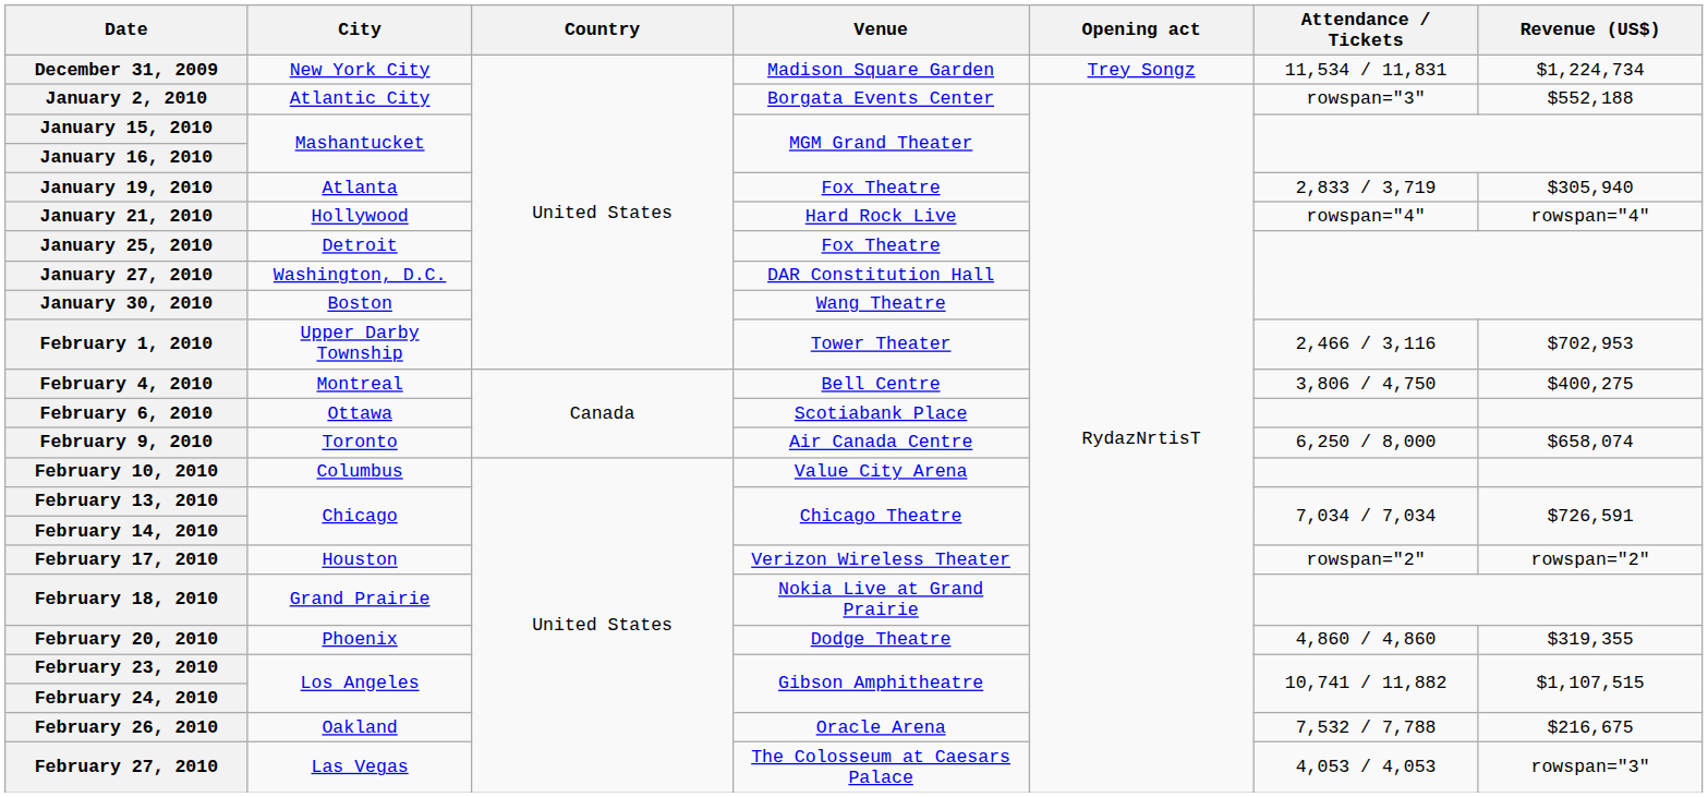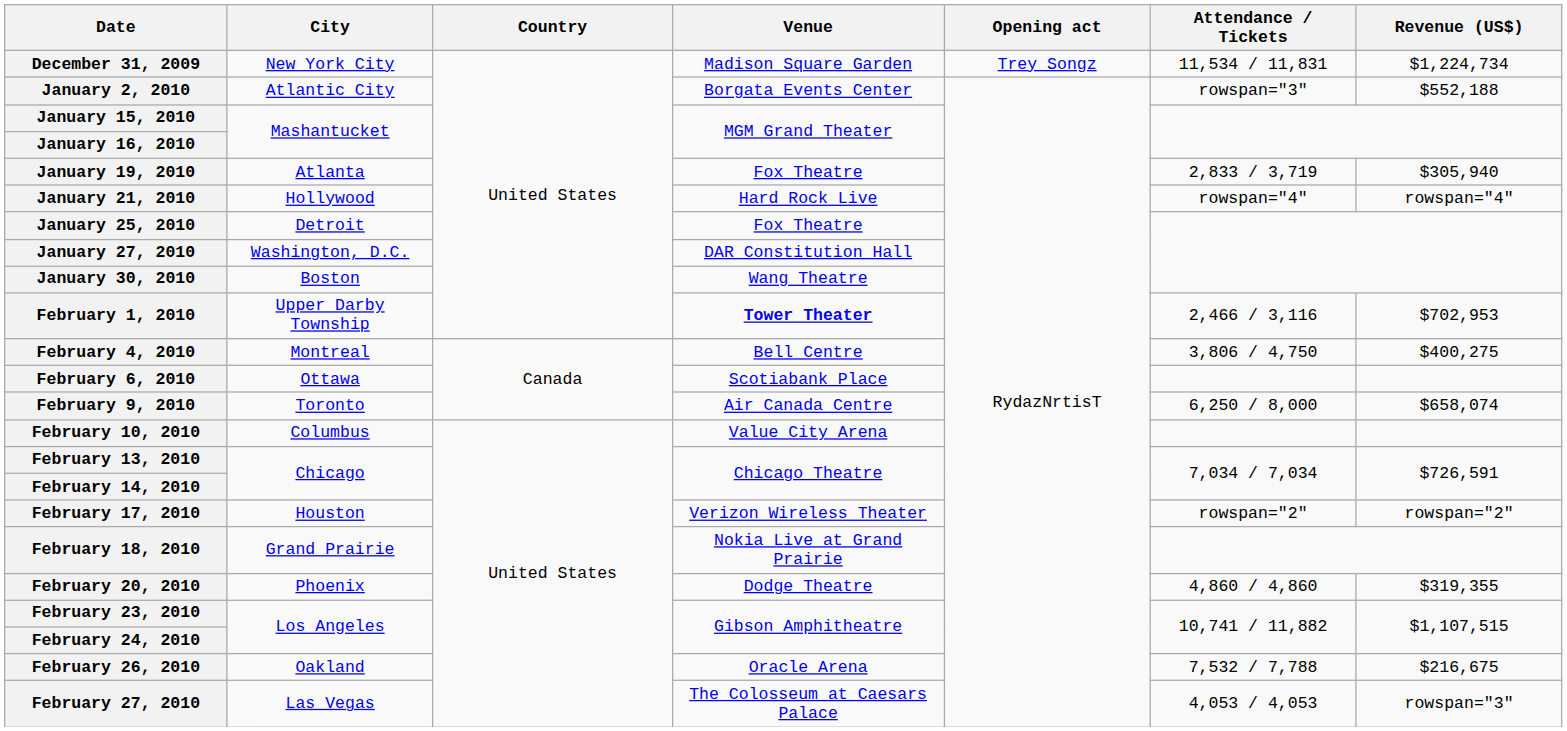February 1, 2010 | Venue: normal -> bold
